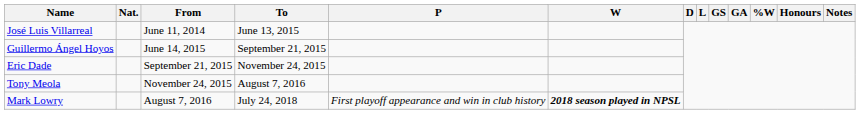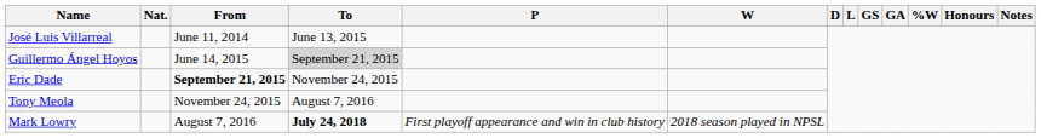Guillermo Ángel Hoyos | To: no background -> lightgrey background
Eric Dade | From: normal -> bold
Mark Lowry | To: normal -> bold
Mark Lowry | W: bold -> normal
